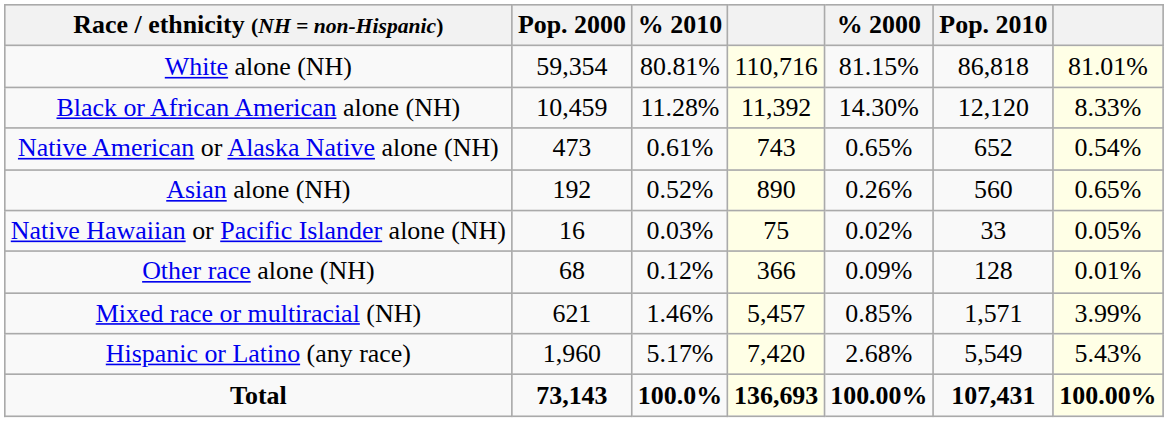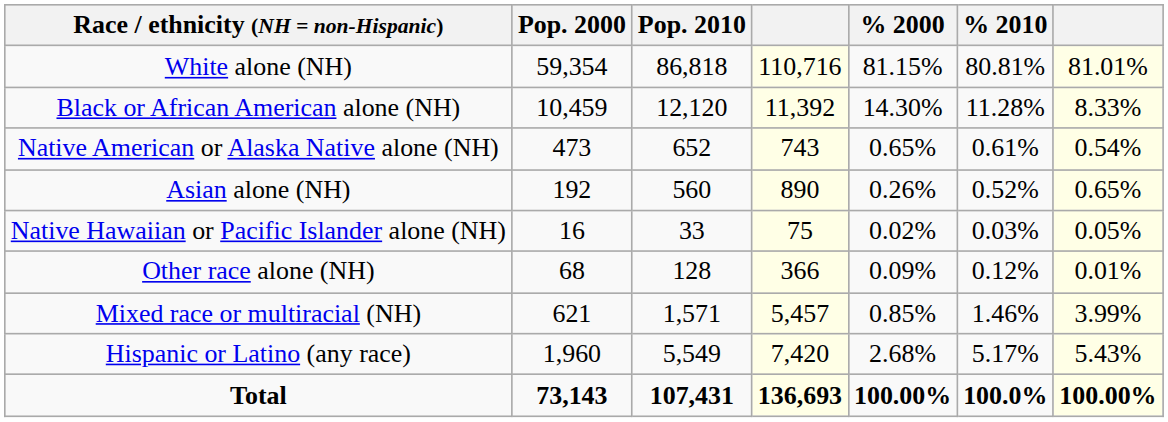columns swapped: Pop. 2010 <-> % 2010
